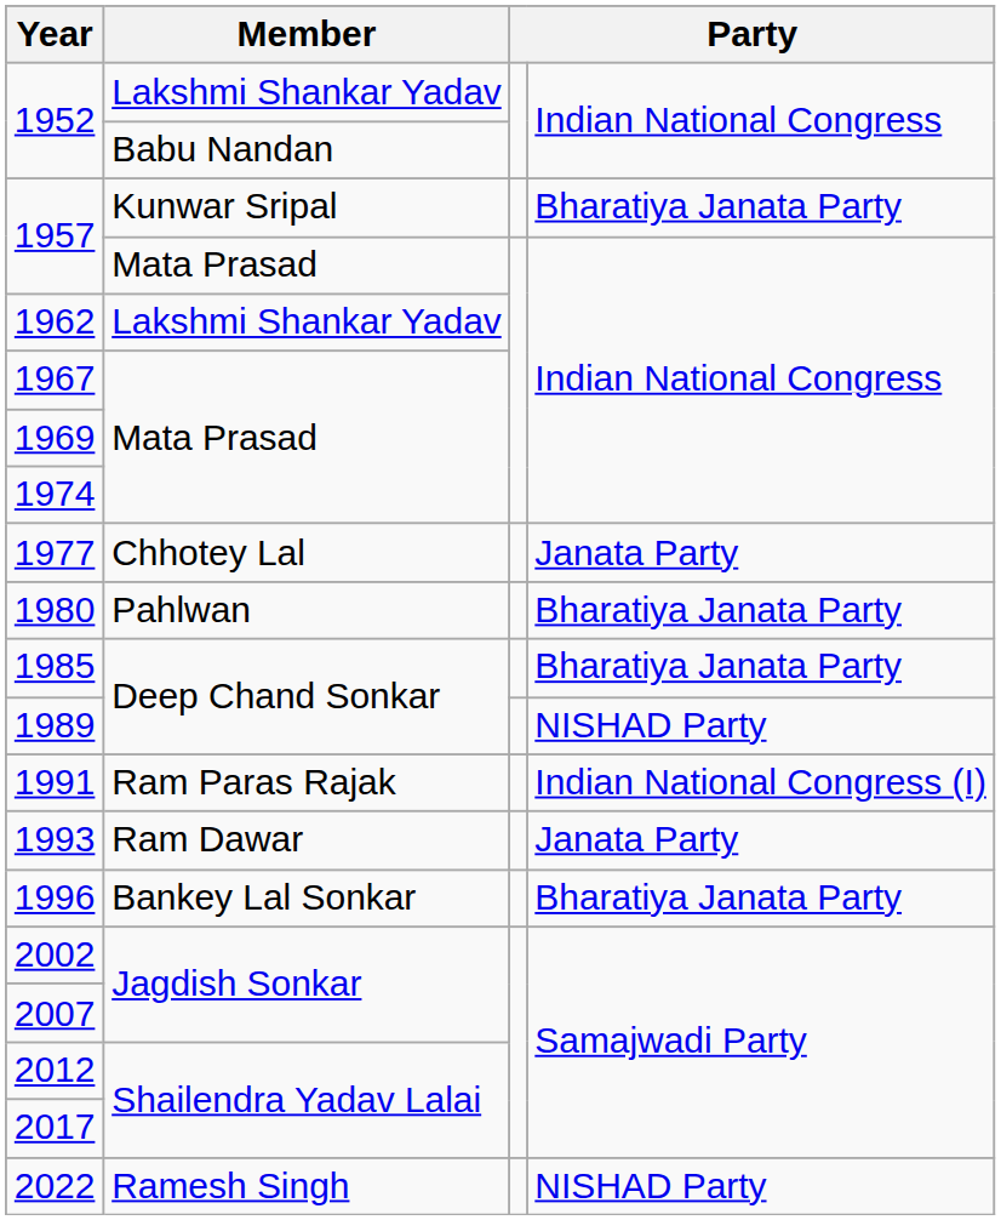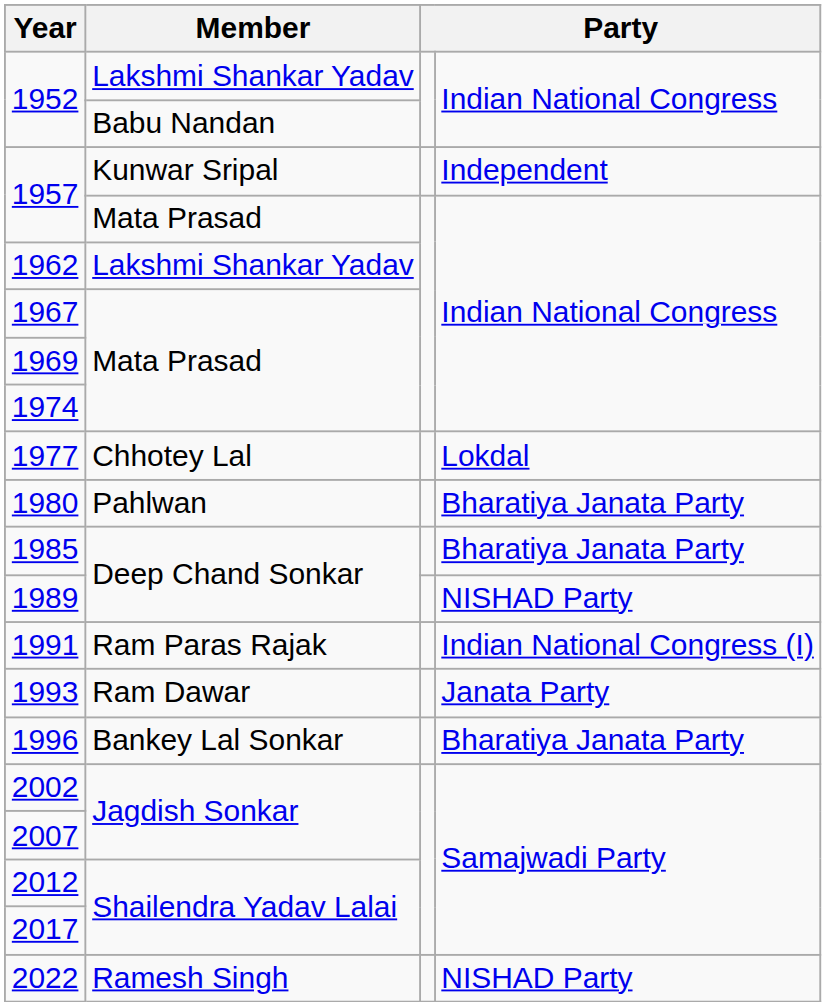1957 / Kunwar Sripal | column 4: Bharatiya Janata Party -> Independent
1977 | column 4: Janata Party -> Lokdal
